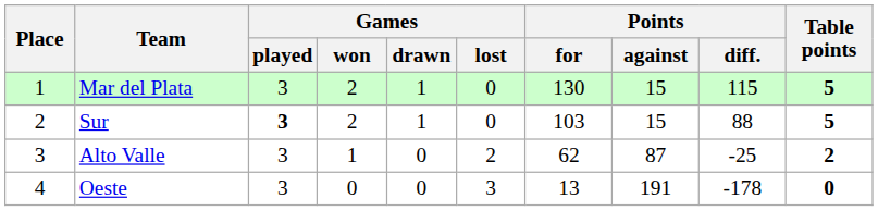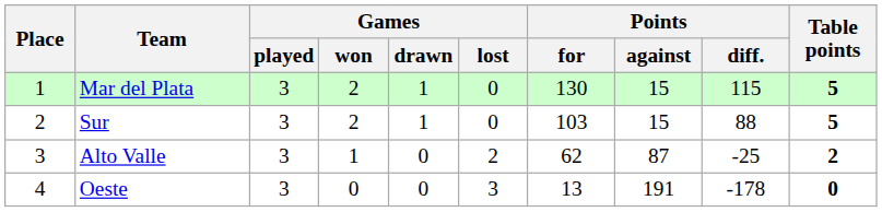Sur | Games / played: bold -> normal
